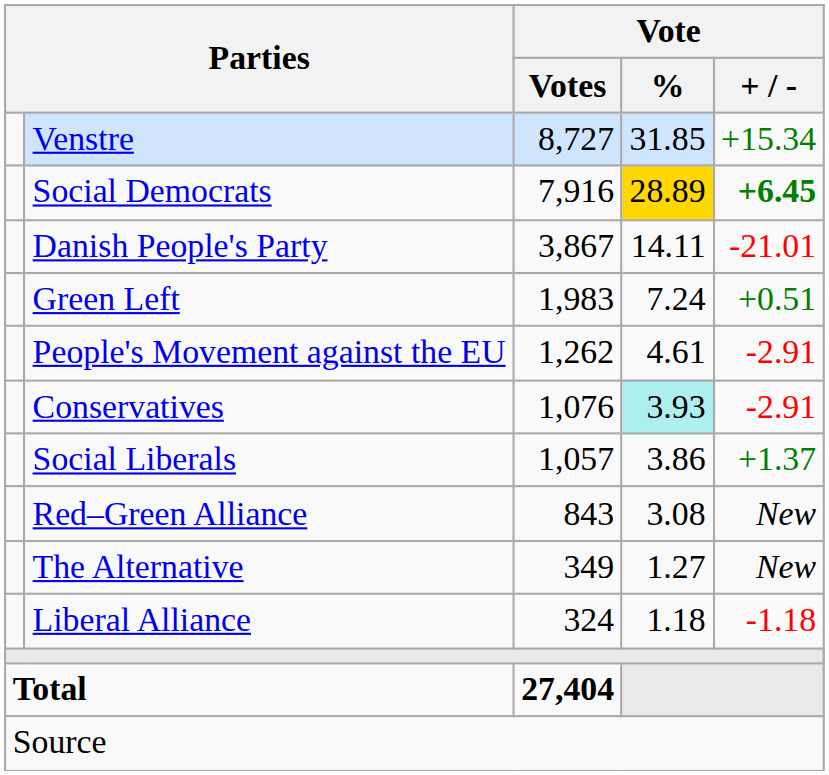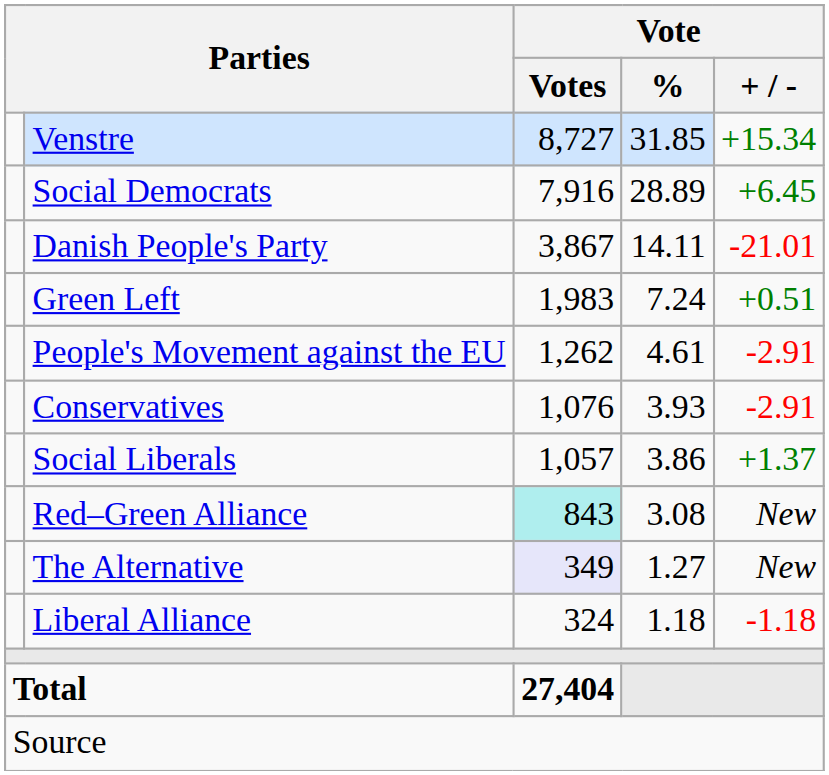Social Democrats | Vote / %: gold background -> no background
Social Democrats | Vote / + / -: bold -> normal
Conservatives | Vote / %: paleturquoise background -> no background
Red–Green Alliance | Vote / Votes: no background -> paleturquoise background
The Alternative | Vote / Votes: no background -> lavender background
